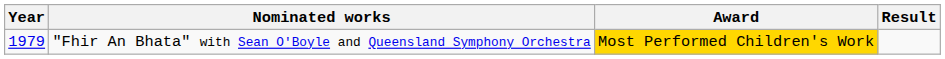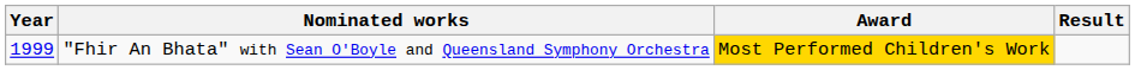row 2 | Year: 1979 -> 1999
